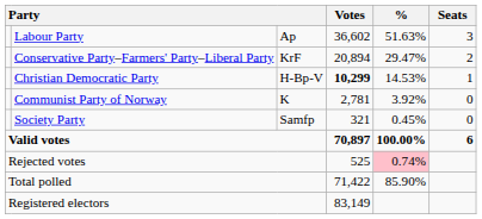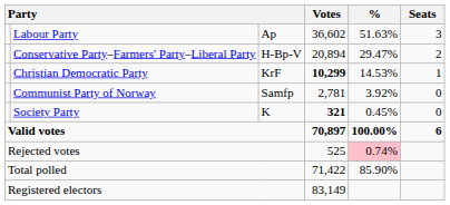Conservative Party–Farmers' Party–Liberal Party | column 3: KrF -> H-Bp-V
Christian Democratic Party | column 3: H-Bp-V -> KrF
Communist Party of Norway | column 3: K -> Samfp
Society Party | column 3: Samfp -> K
Society Party | Votes: normal -> bold
